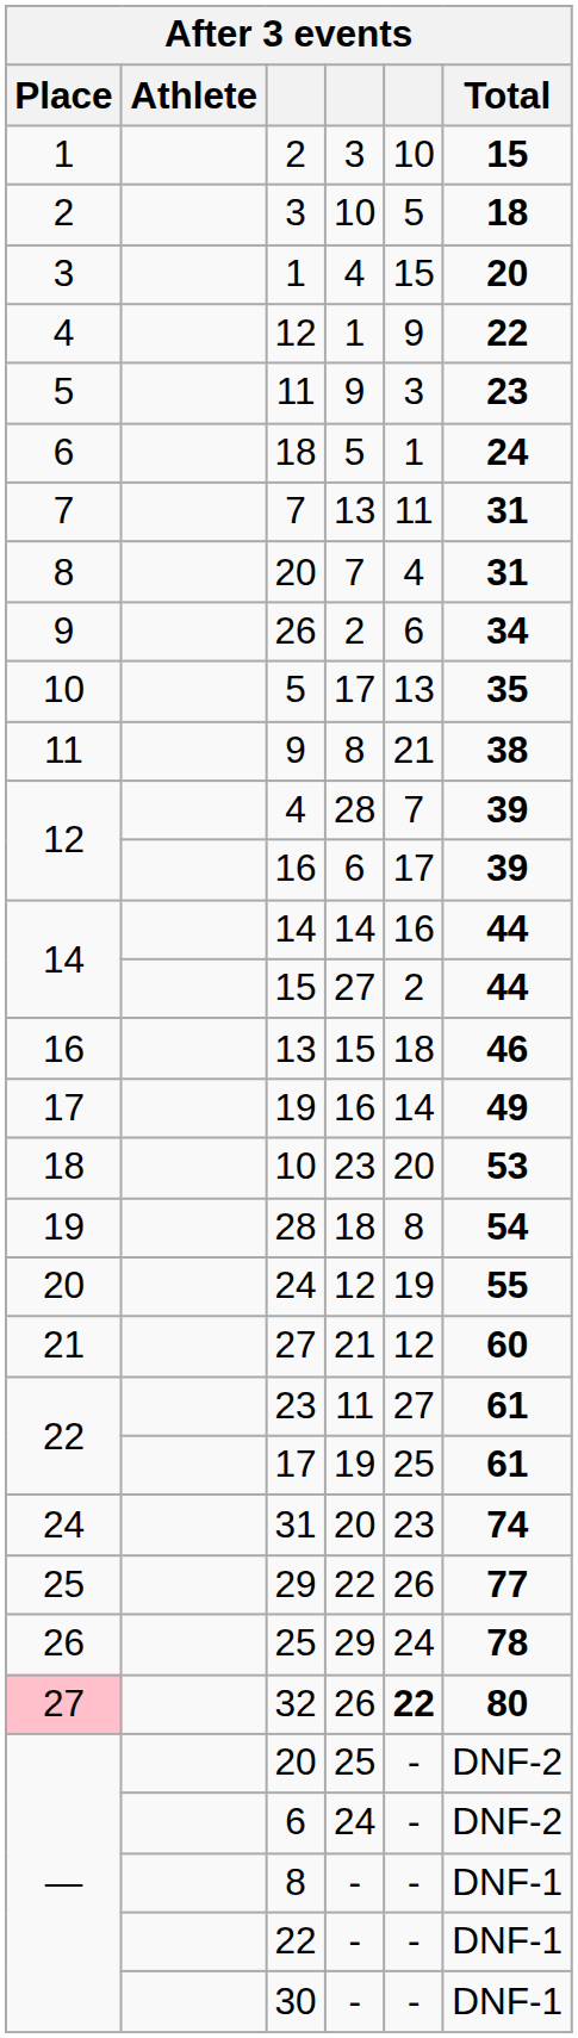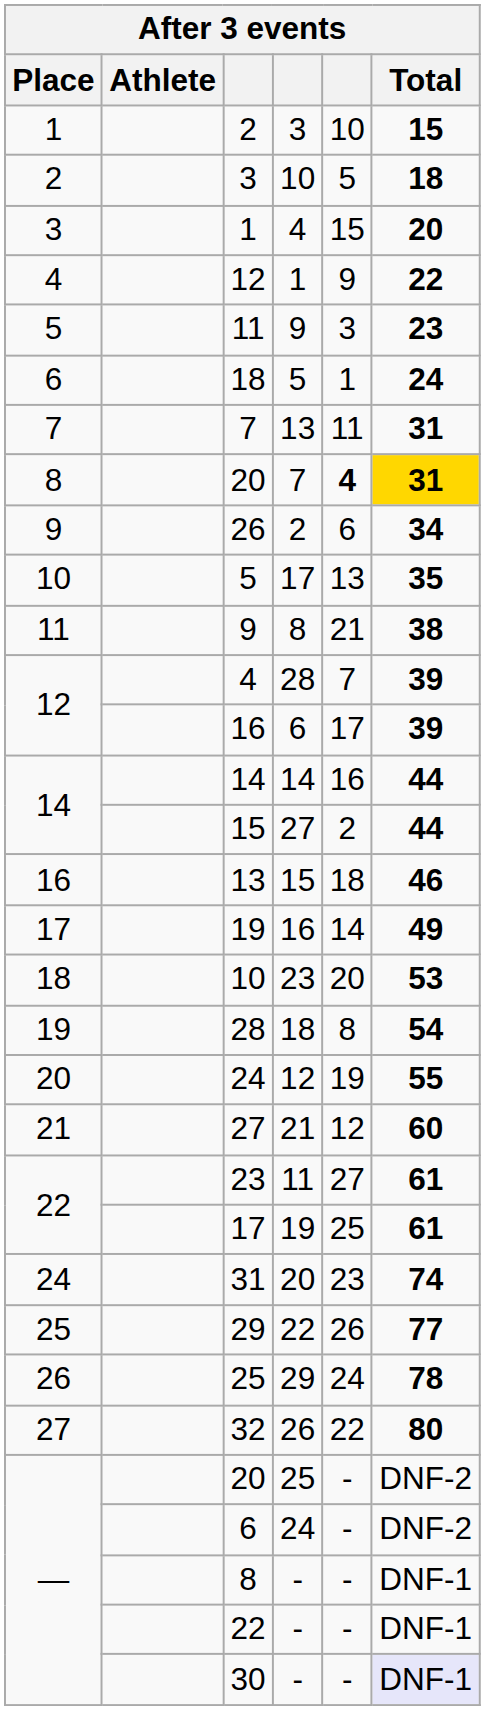20 / 7 | column 5: normal -> bold
20 / 7 | Total: no background -> gold background
32 | Place: pink background -> no background
32 | column 5: bold -> normal
30 | Total: no background -> lavender background
